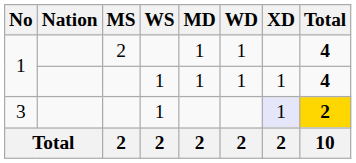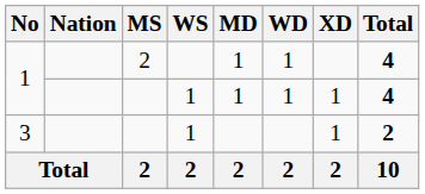3 | XD: lavender background -> no background
3 | Total: gold background -> no background
